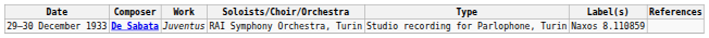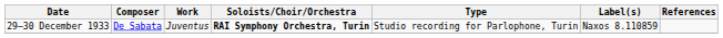29–30 December 1933 | Composer: bold -> normal
29–30 December 1933 | Soloists/Choir/Orchestra: normal -> bold
